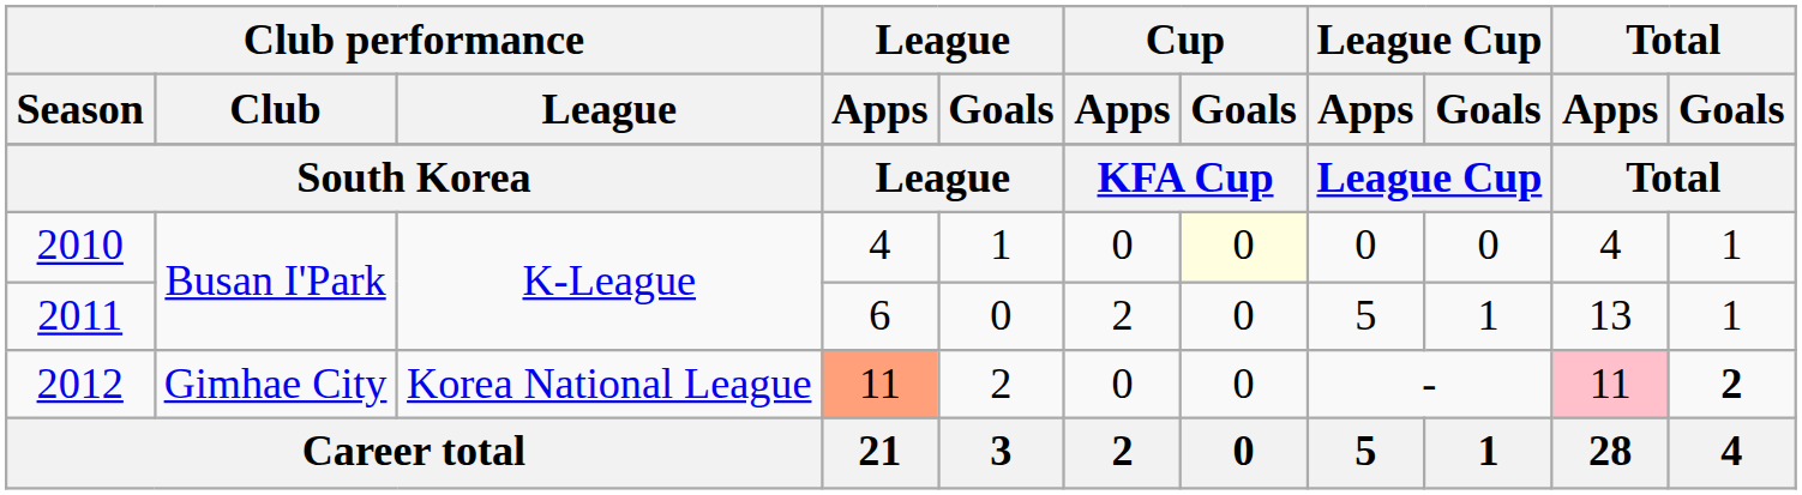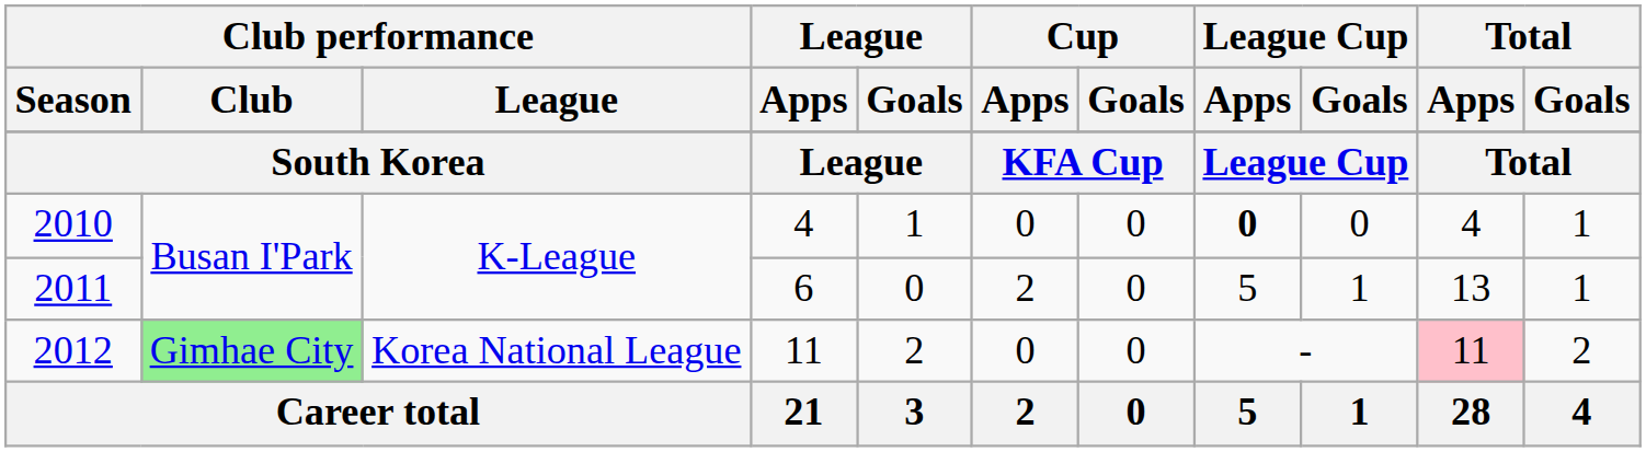2010 | Cup / Goals: lightyellow background -> no background
2010 | League Cup / Apps: normal -> bold
2012 | Club performance / Club: no background -> lightgreen background
2012 | League / Apps: lightsalmon background -> no background
2012 | Total / Goals: bold -> normal
